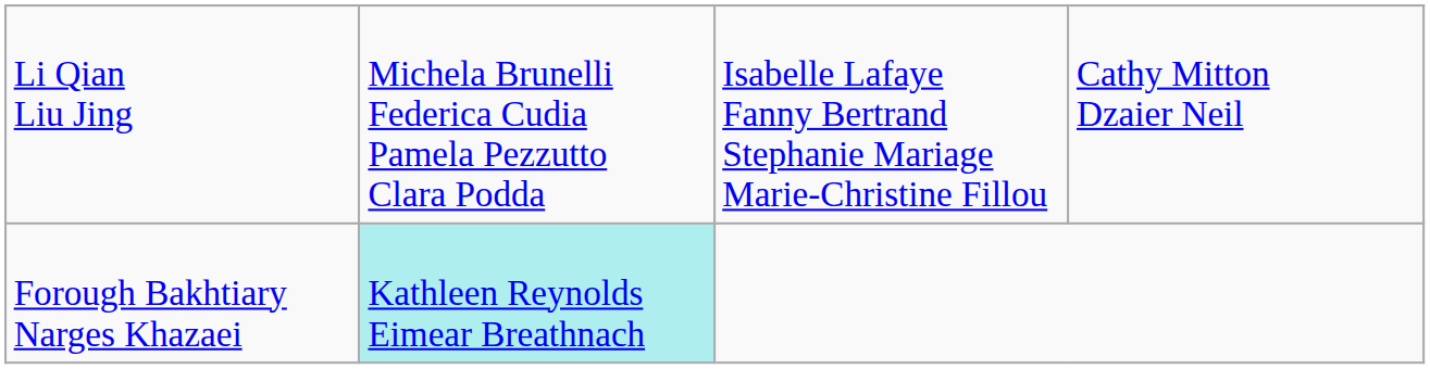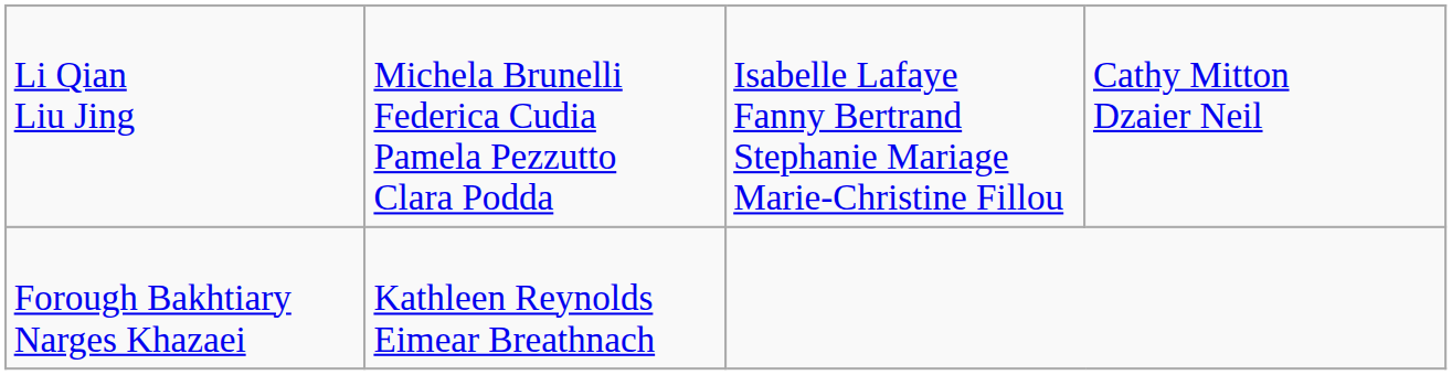Forough Bakhtiary Narges Khazaei | column 2: paleturquoise background -> no background
